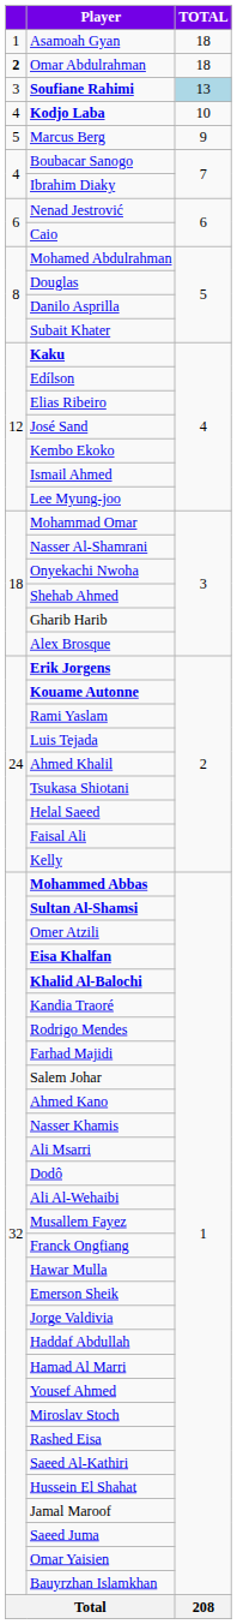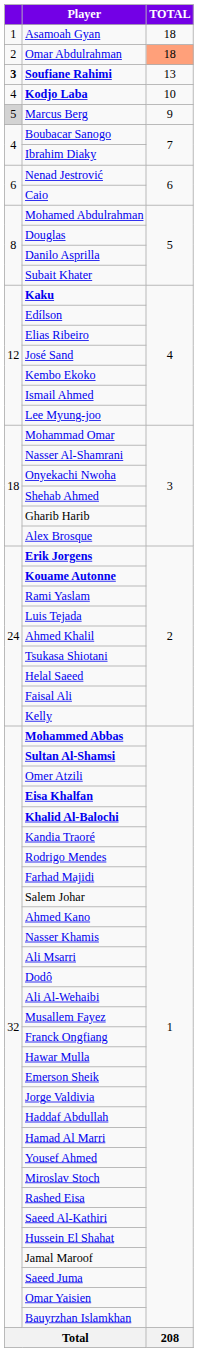Omar Abdulrahman | column 1: bold -> normal
Omar Abdulrahman | TOTAL: no background -> lightsalmon background
Soufiane Rahimi | column 1: normal -> bold
Soufiane Rahimi | TOTAL: lightblue background -> no background
Marcus Berg | column 1: no background -> lightgrey background
